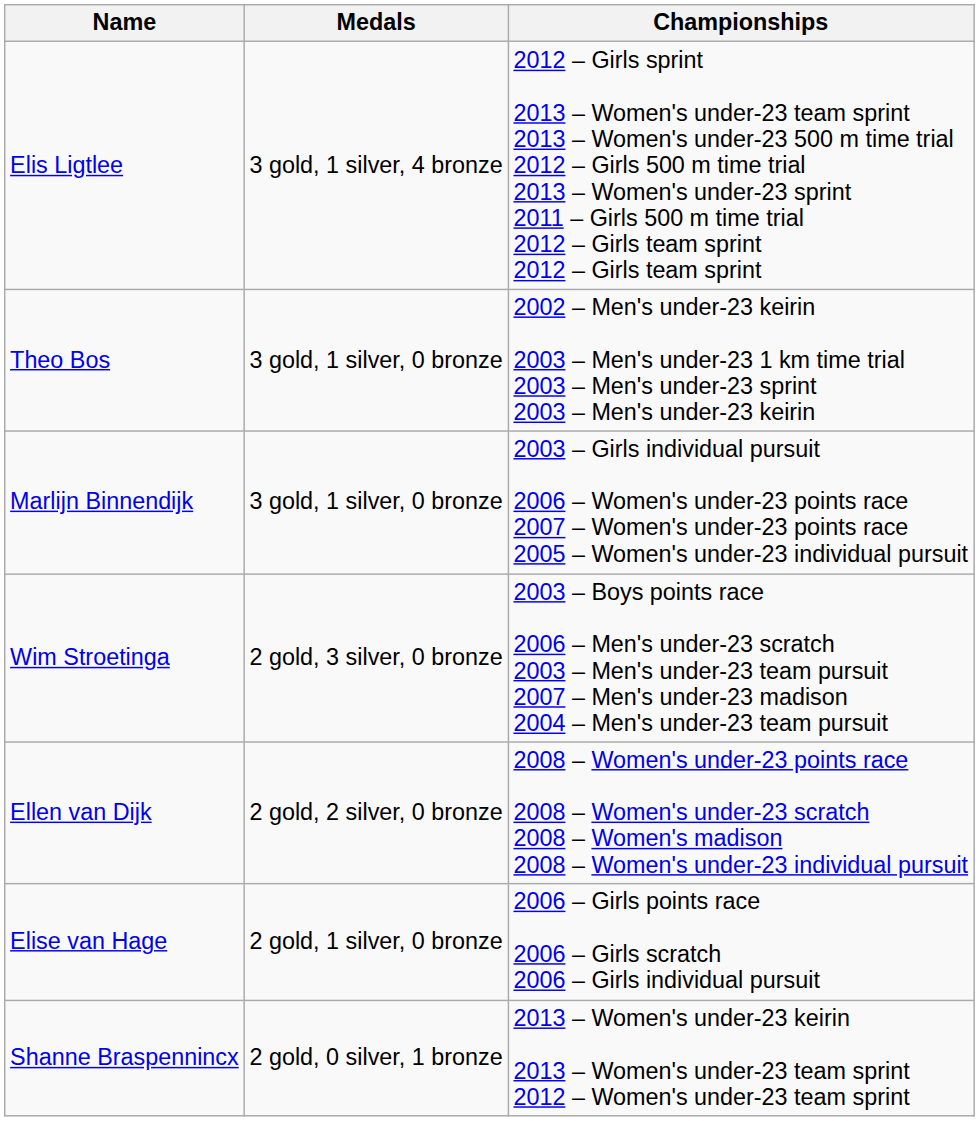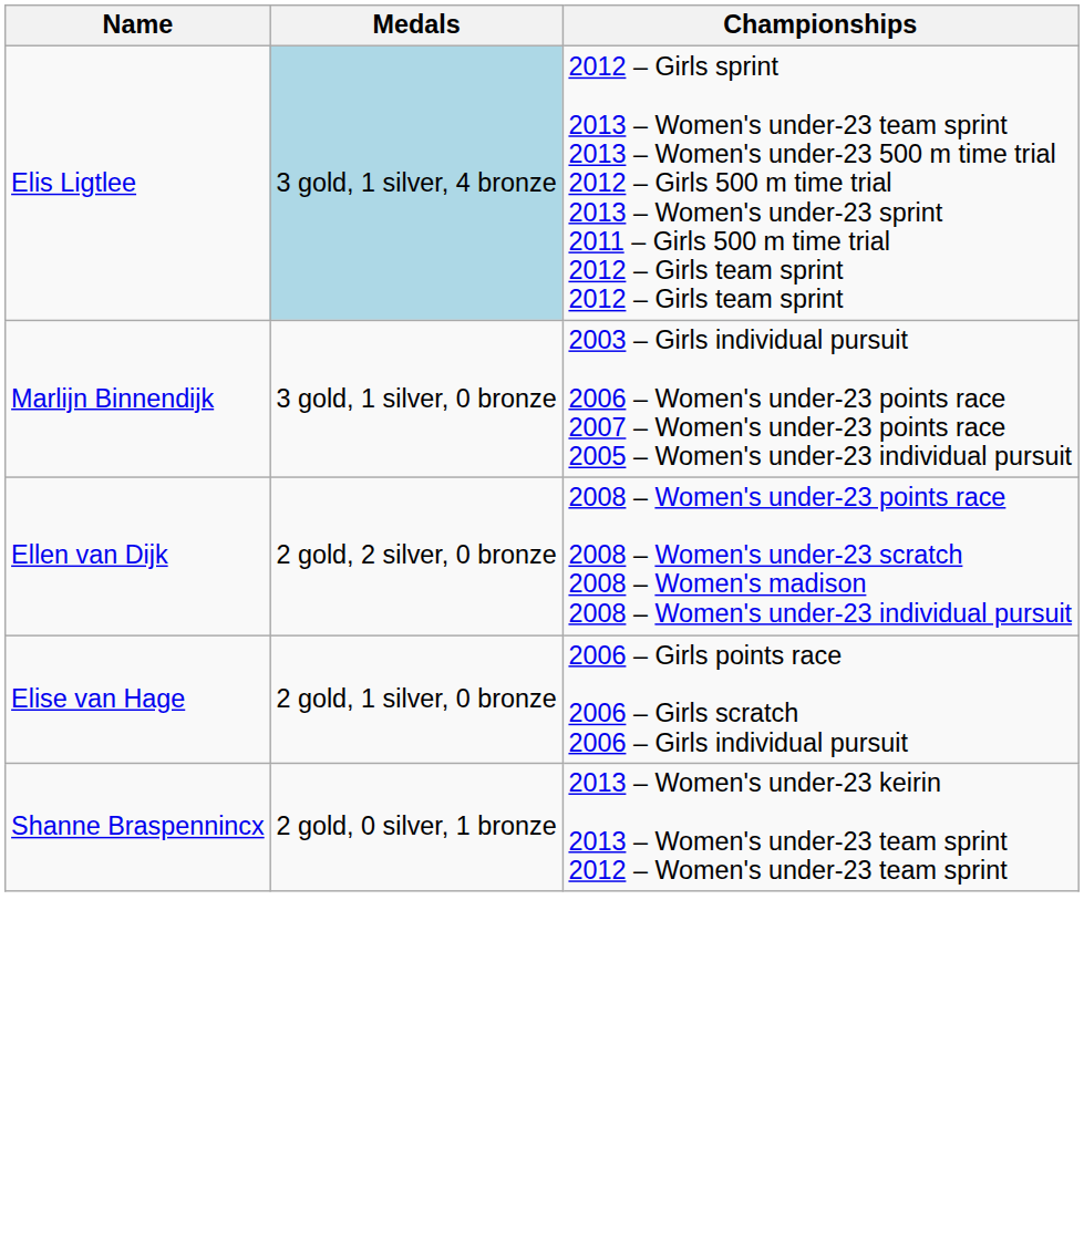Elis Ligtlee | Medals: no background -> lightblue background
- row: Theo Bos | 3 gold, 1 silver, 0 bronze | 2002 – Men's under-23 keirin 2003 – Men's under-23 1 km time trial 2003 – Men's under-23 sprint 2003 – Men's under-23 keirin
- row: Wim Stroetinga | 2 gold, 3 silver, 0 bronze | 2003 – Boys points race 2006 – Men's under-23 scratch 2003 – Men's under-23 team pursuit 2007 – Men's under-23 madison 2004 – Men's under-23 team pursuit
